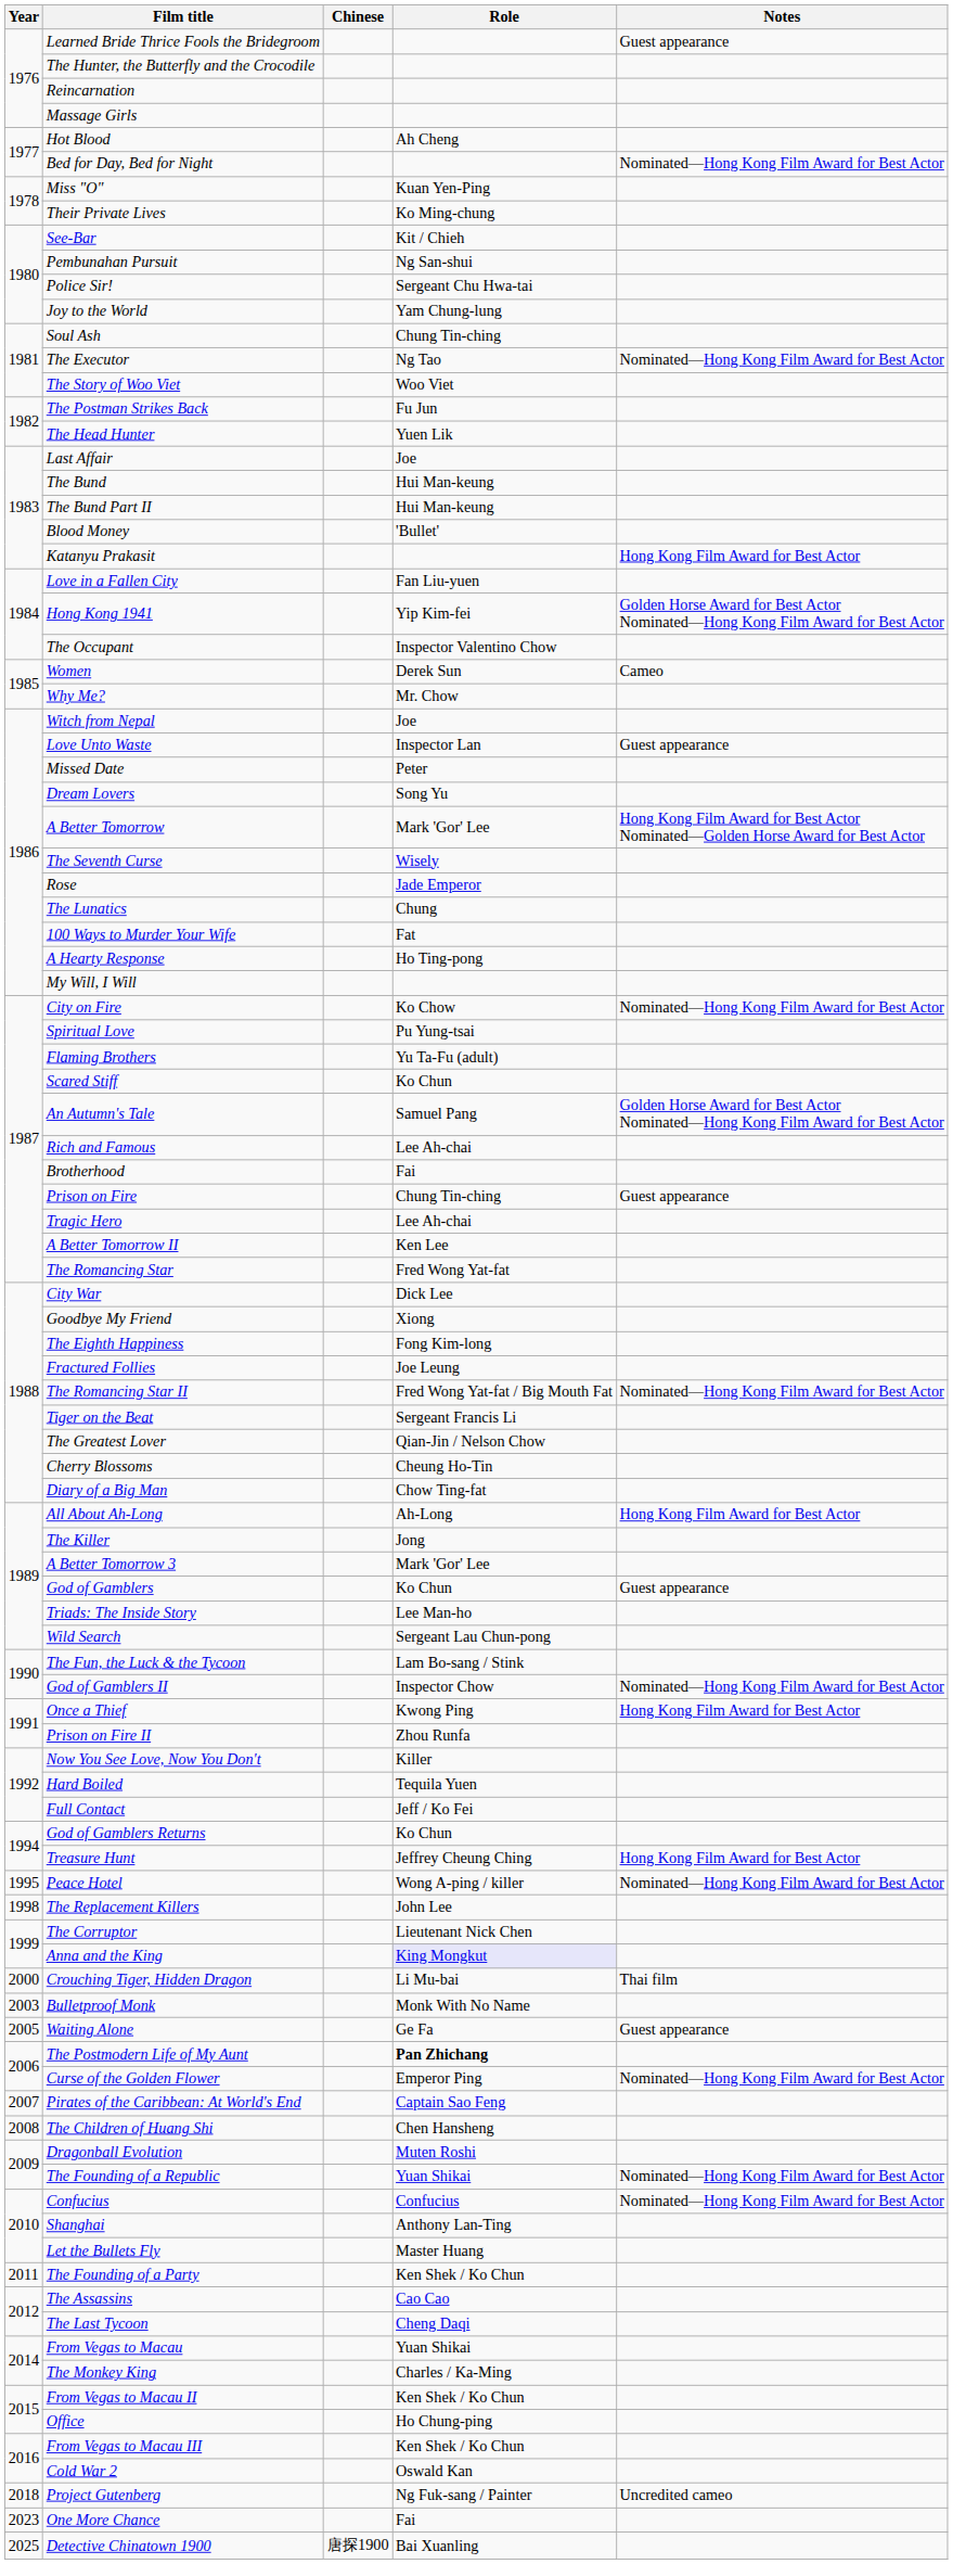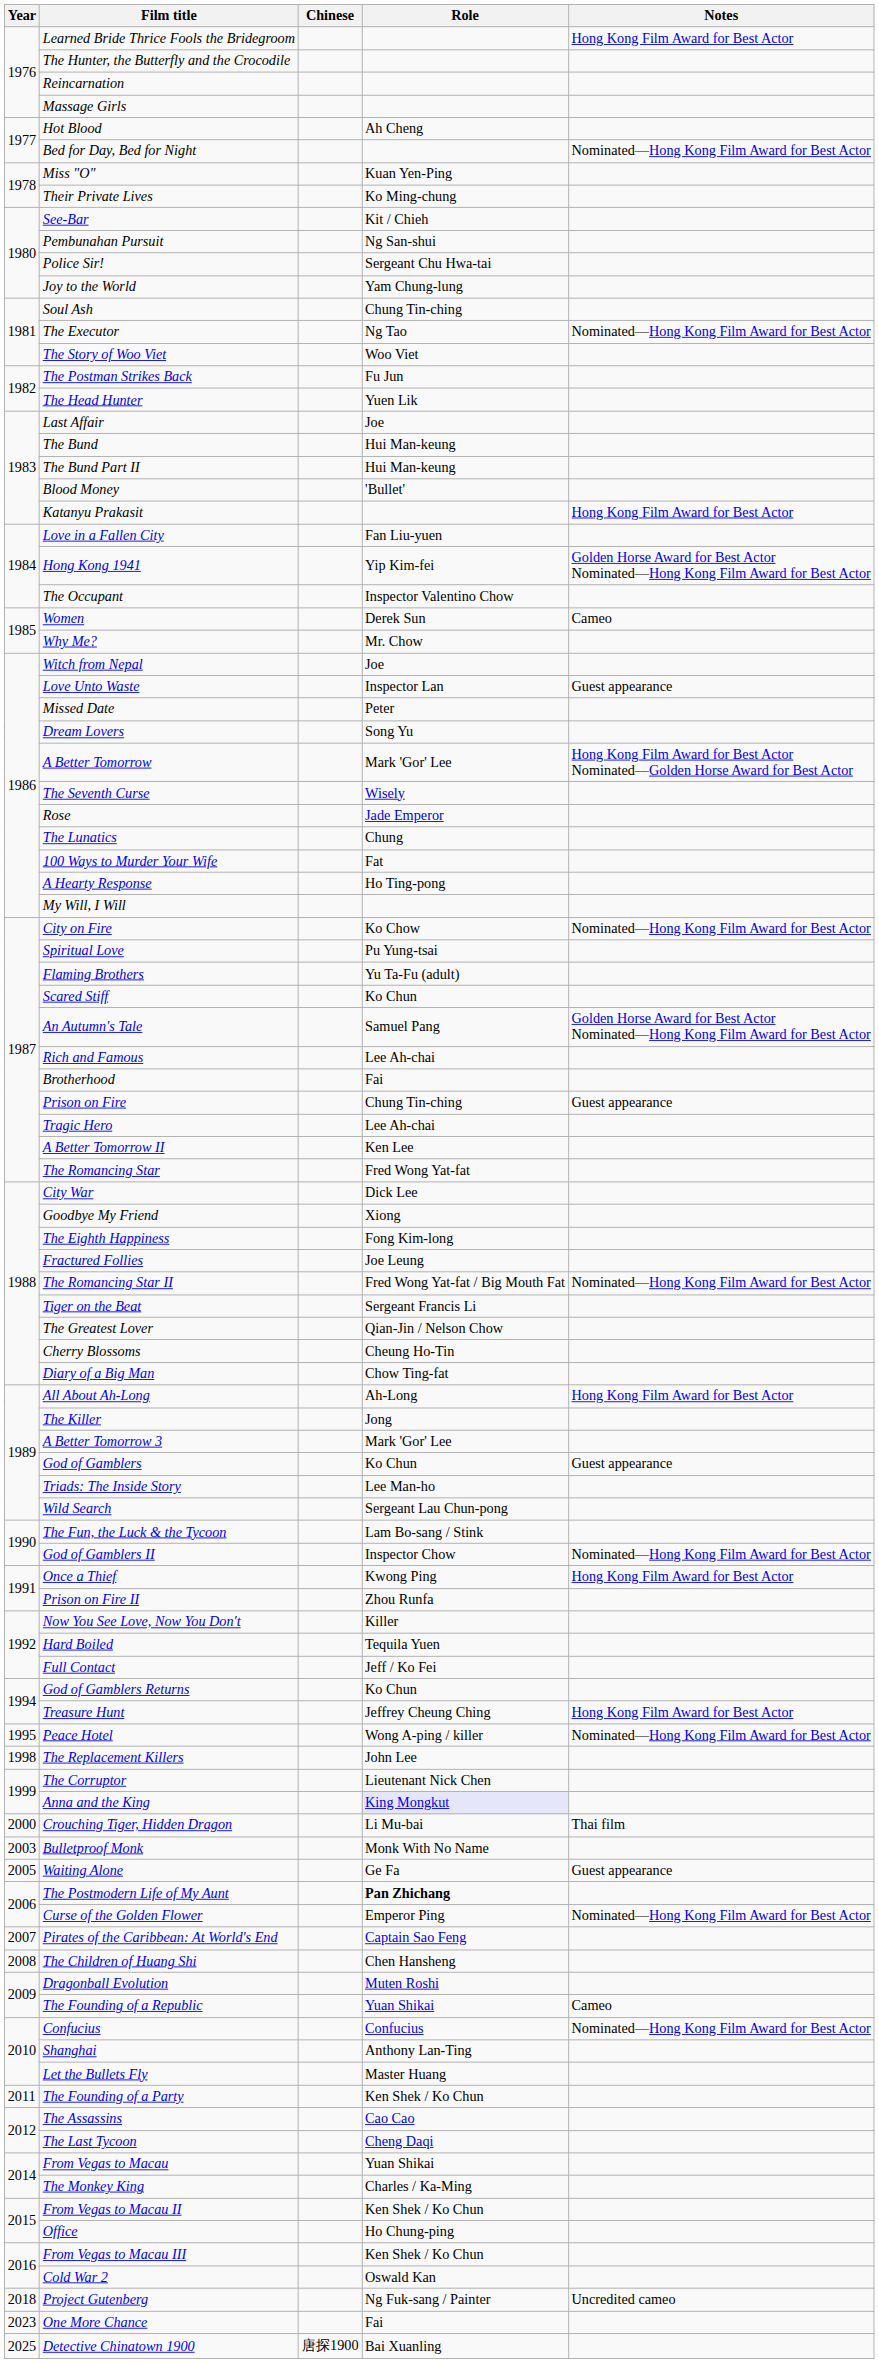Learned Bride Thrice Fools the Bridegroom | Notes: Guest appearance -> Hong Kong Film Award for Best Actor
The Founding of a Republic | Notes: Nominated—Hong Kong Film Award for Best Actor -> Cameo
